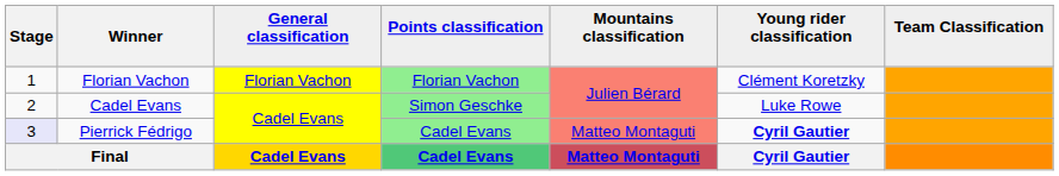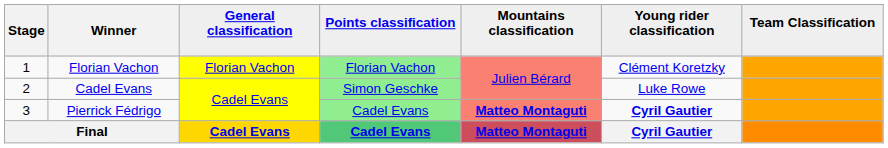Pierrick Fédrigo | Stage: lavender background -> no background
Pierrick Fédrigo | Mountains classification: normal -> bold
